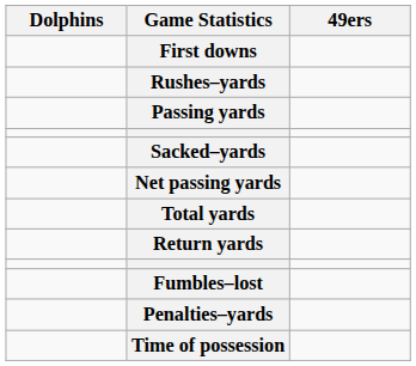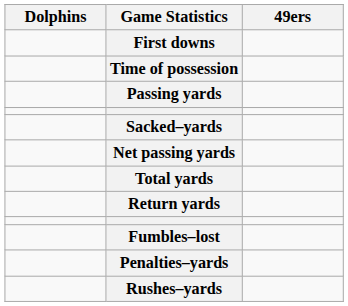rows swapped: Rushes–yards <-> Time of possession
